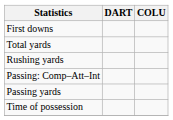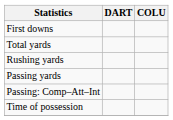rows swapped: Passing yards <-> Passing: Comp–Att–Int
